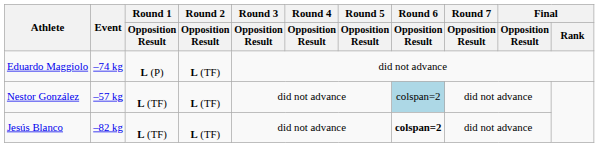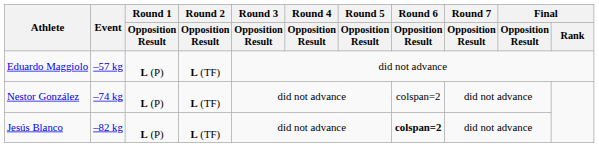Eduardo Maggiolo | Event: –74 kg -> –57 kg
Nestor González | Event: –57 kg -> –74 kg
Nestor González | Round 1 / Opposition Result: L (TF) -> L (P)
Nestor González | Round 6 / Opposition Result: lightblue background -> no background
Jesús Blanco | Round 1 / Opposition Result: L (TF) -> L (P)
